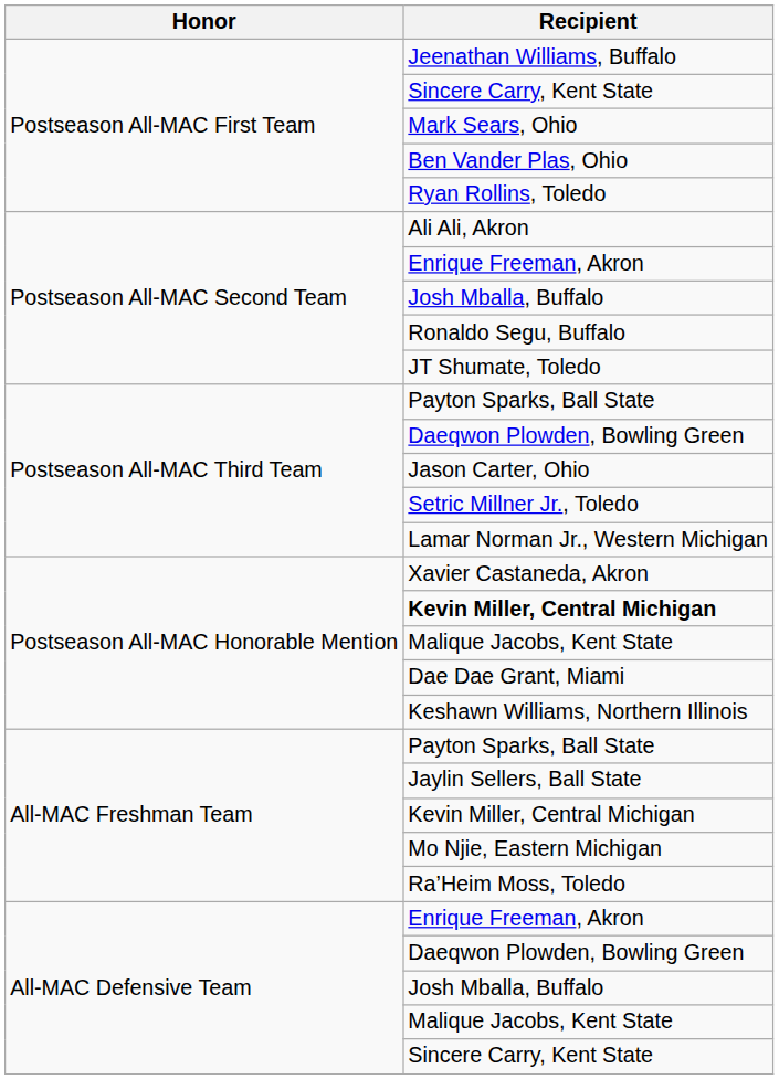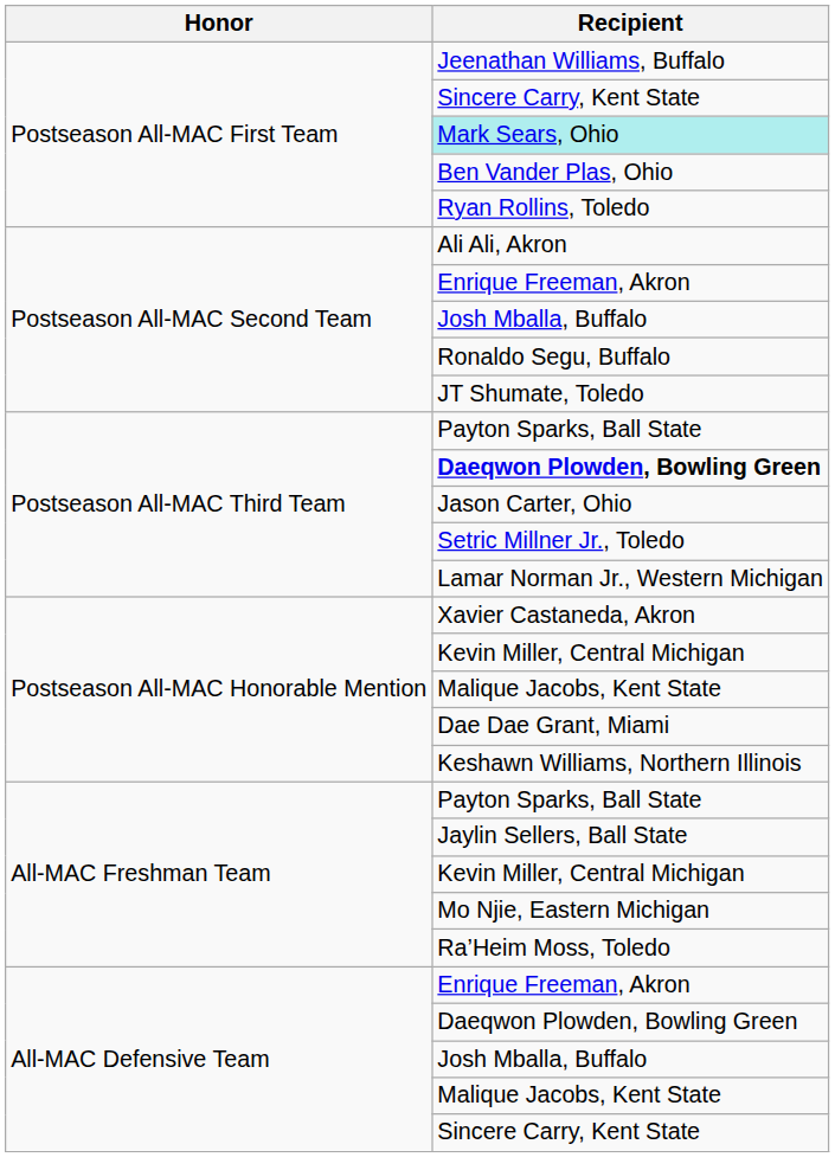row 4 | Recipient: no background -> paleturquoise background
row 13 | Recipient: normal -> bold
row 18 | Recipient: bold -> normal
